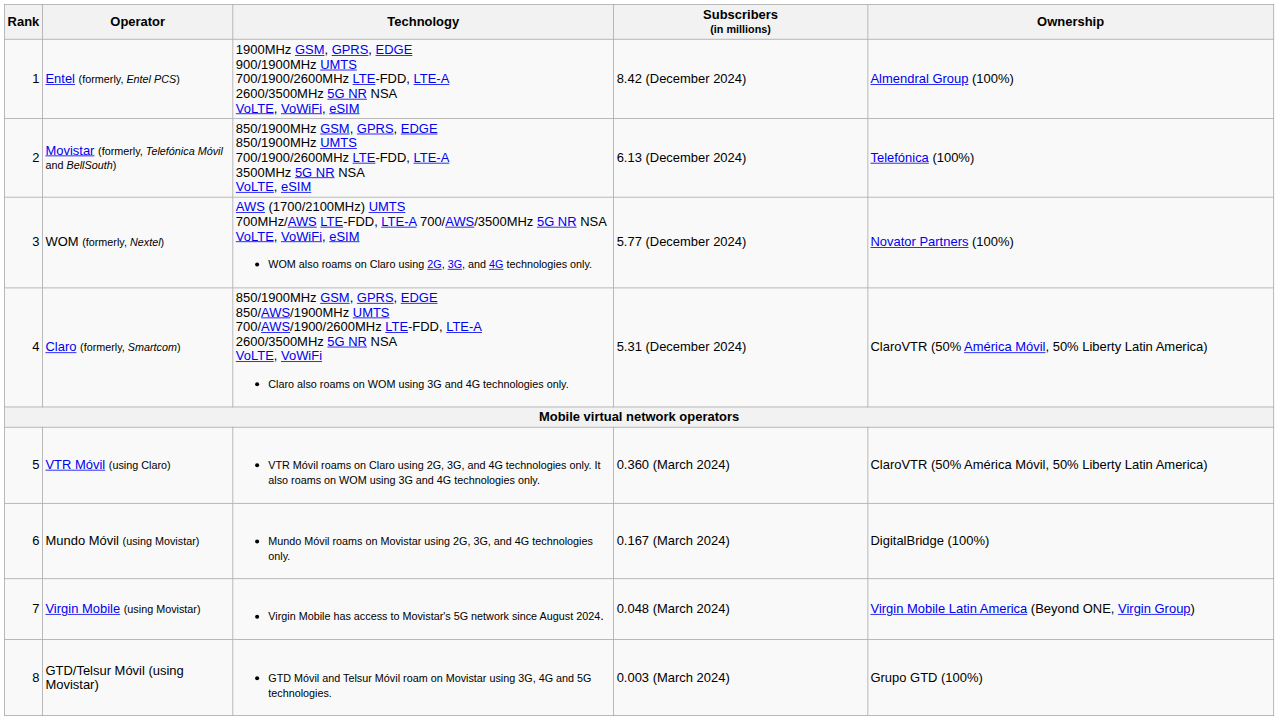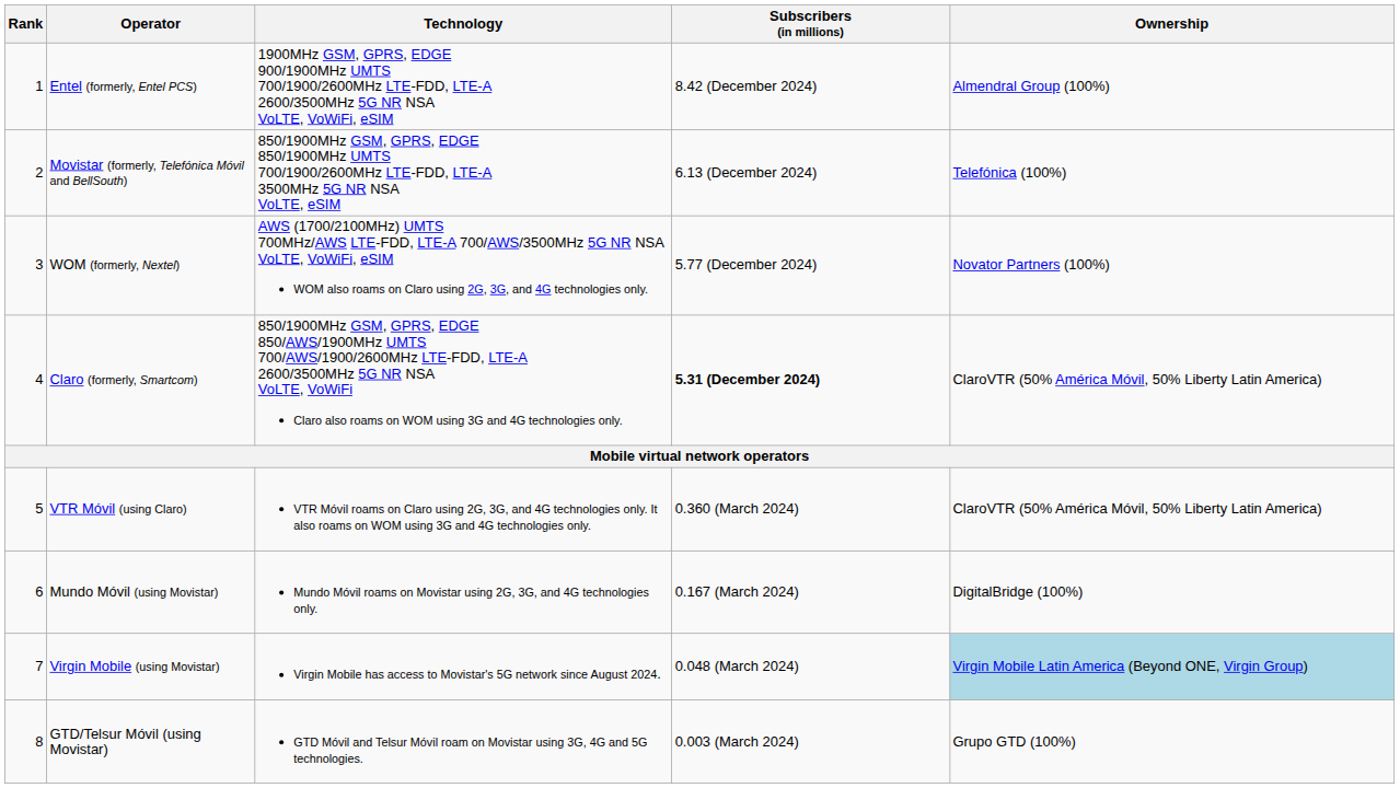Claro (formerly, Smartcom) | Subscribers (in millions): normal -> bold
Virgin Mobile (using Movistar) | Ownership: no background -> lightblue background
